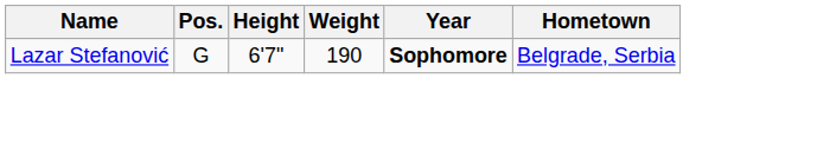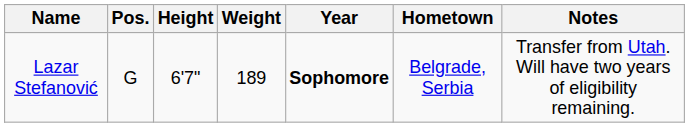+ column: Notes | Transfer from Utah. Will have two years of eligibility remaining.
Lazar Stefanović | Weight: 190 -> 189
